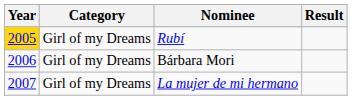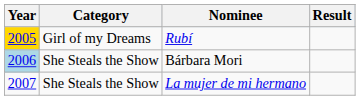Bárbara Mori | Year: no background -> lightblue background
Bárbara Mori | Category: Girl of my Dreams -> She Steals the Show
La mujer de mi hermano | Category: Girl of my Dreams -> She Steals the Show
